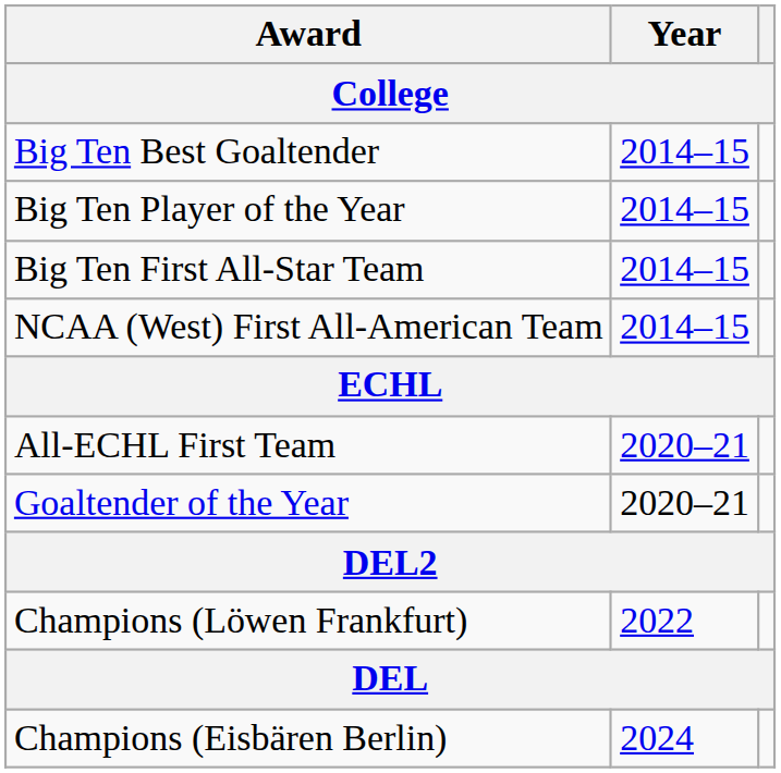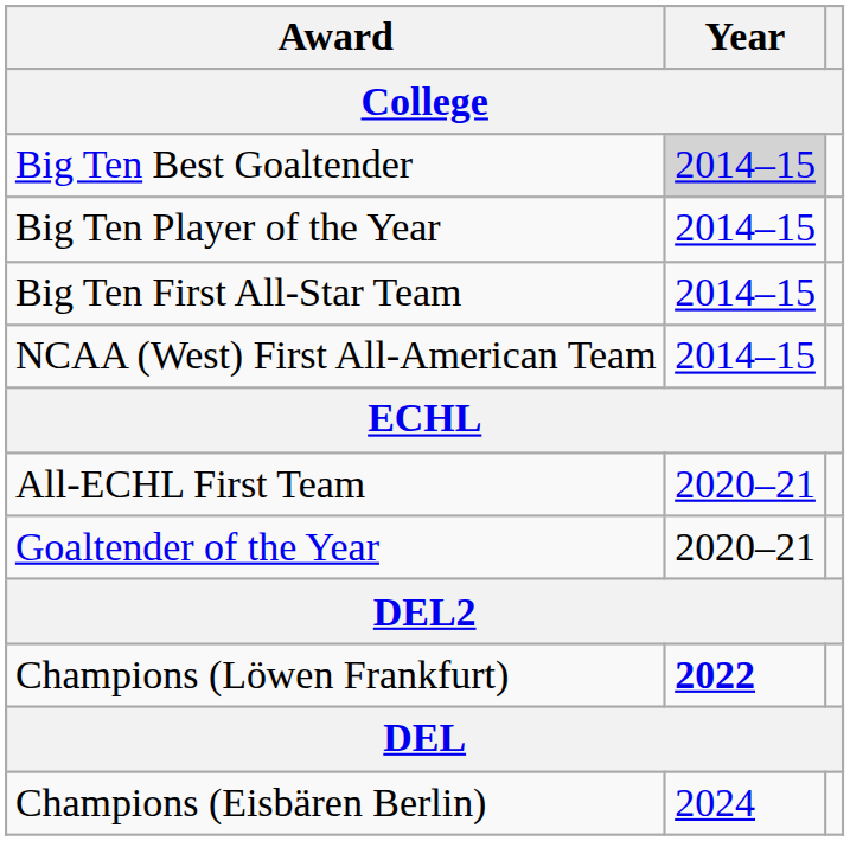Big Ten Best Goaltender | Year: no background -> lightgrey background
Champions (Löwen Frankfurt) | Year: normal -> bold
